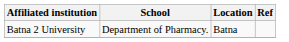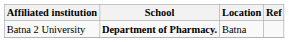Batna 2 University | School: normal -> bold
